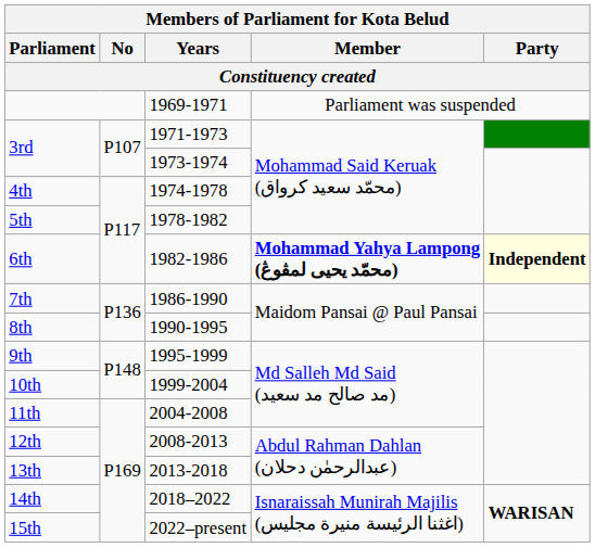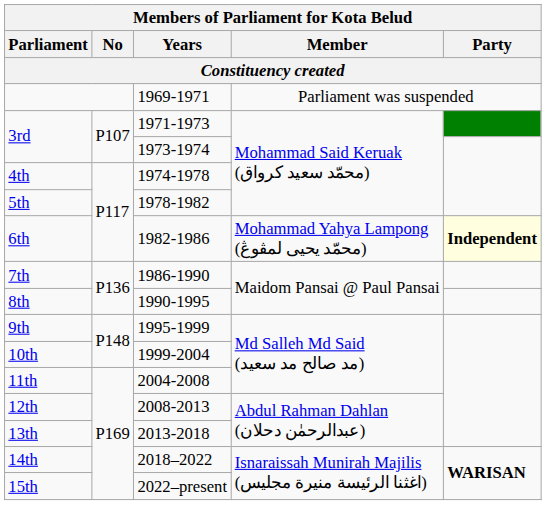6th | Member: bold -> normal
